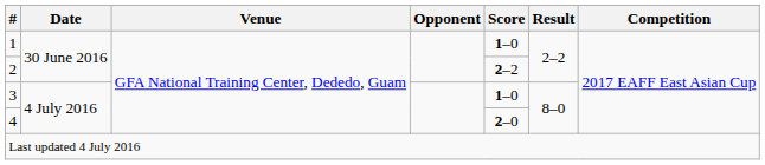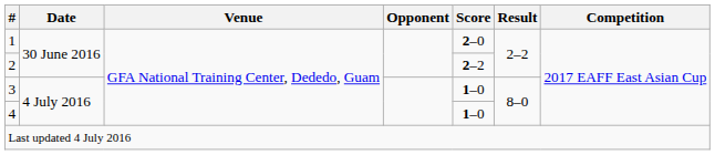1 | Score: 1–0 -> 2–0
4 | Score: 2–0 -> 1–0
